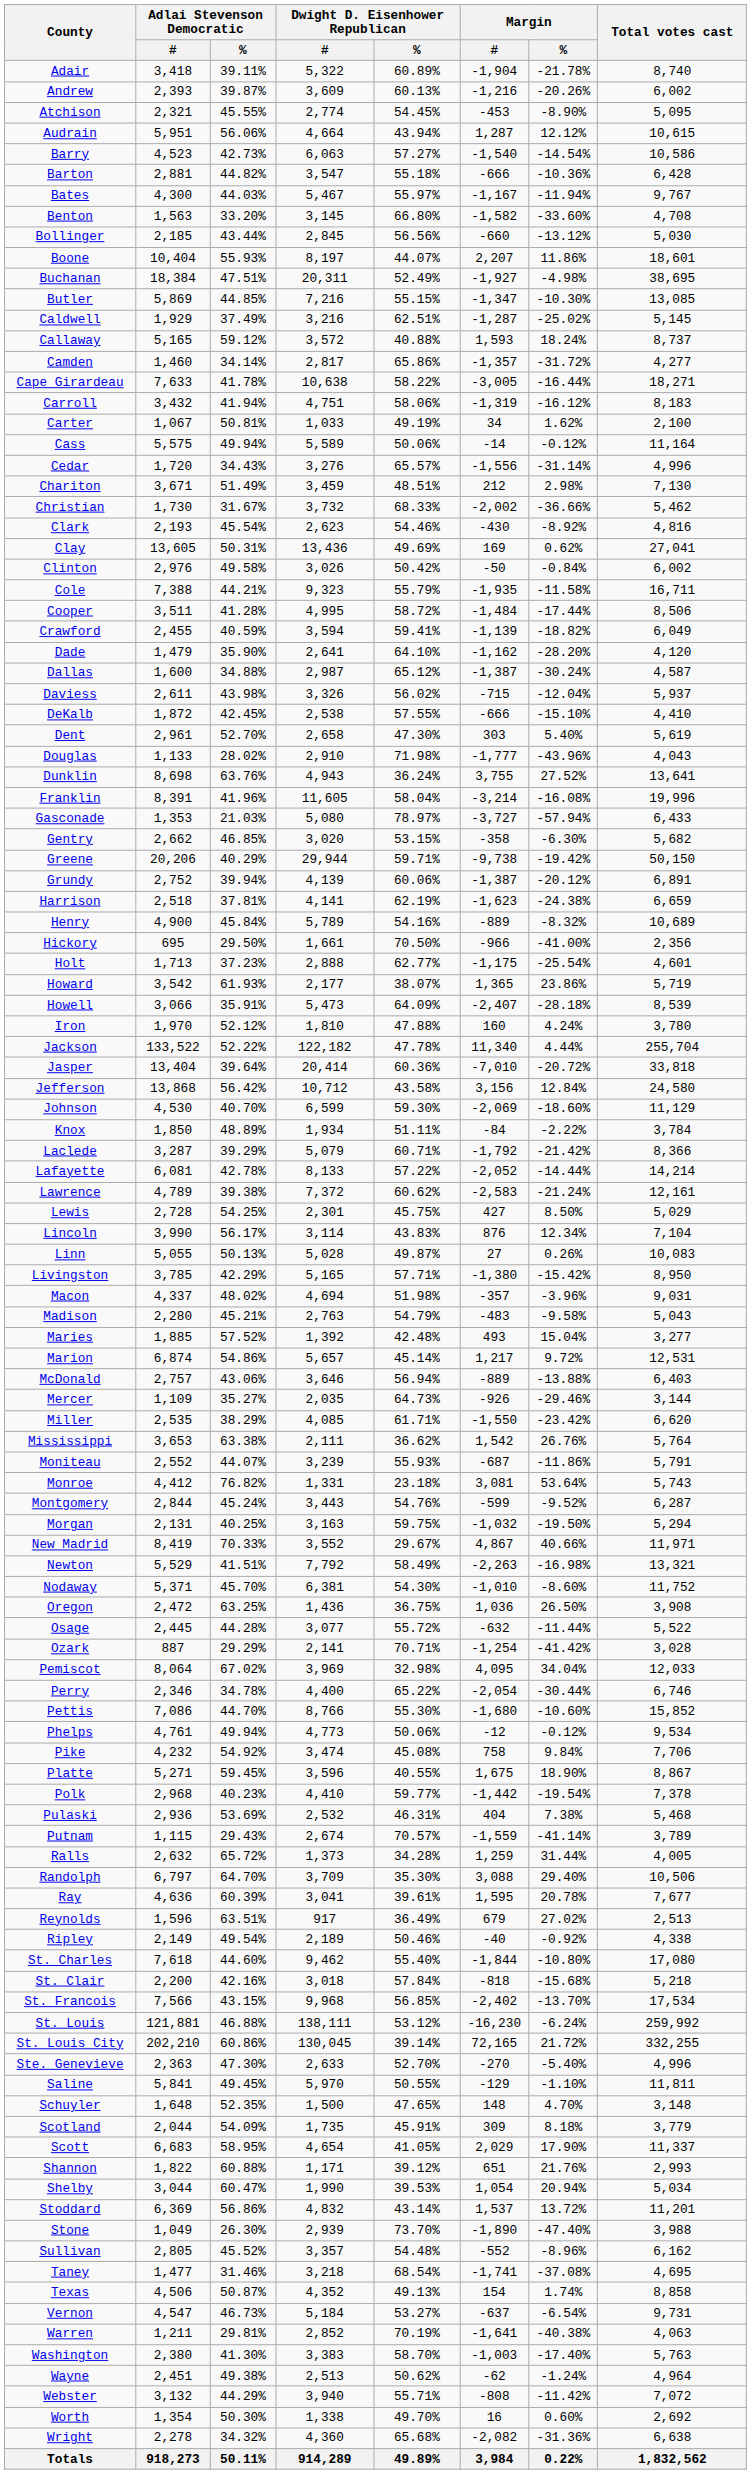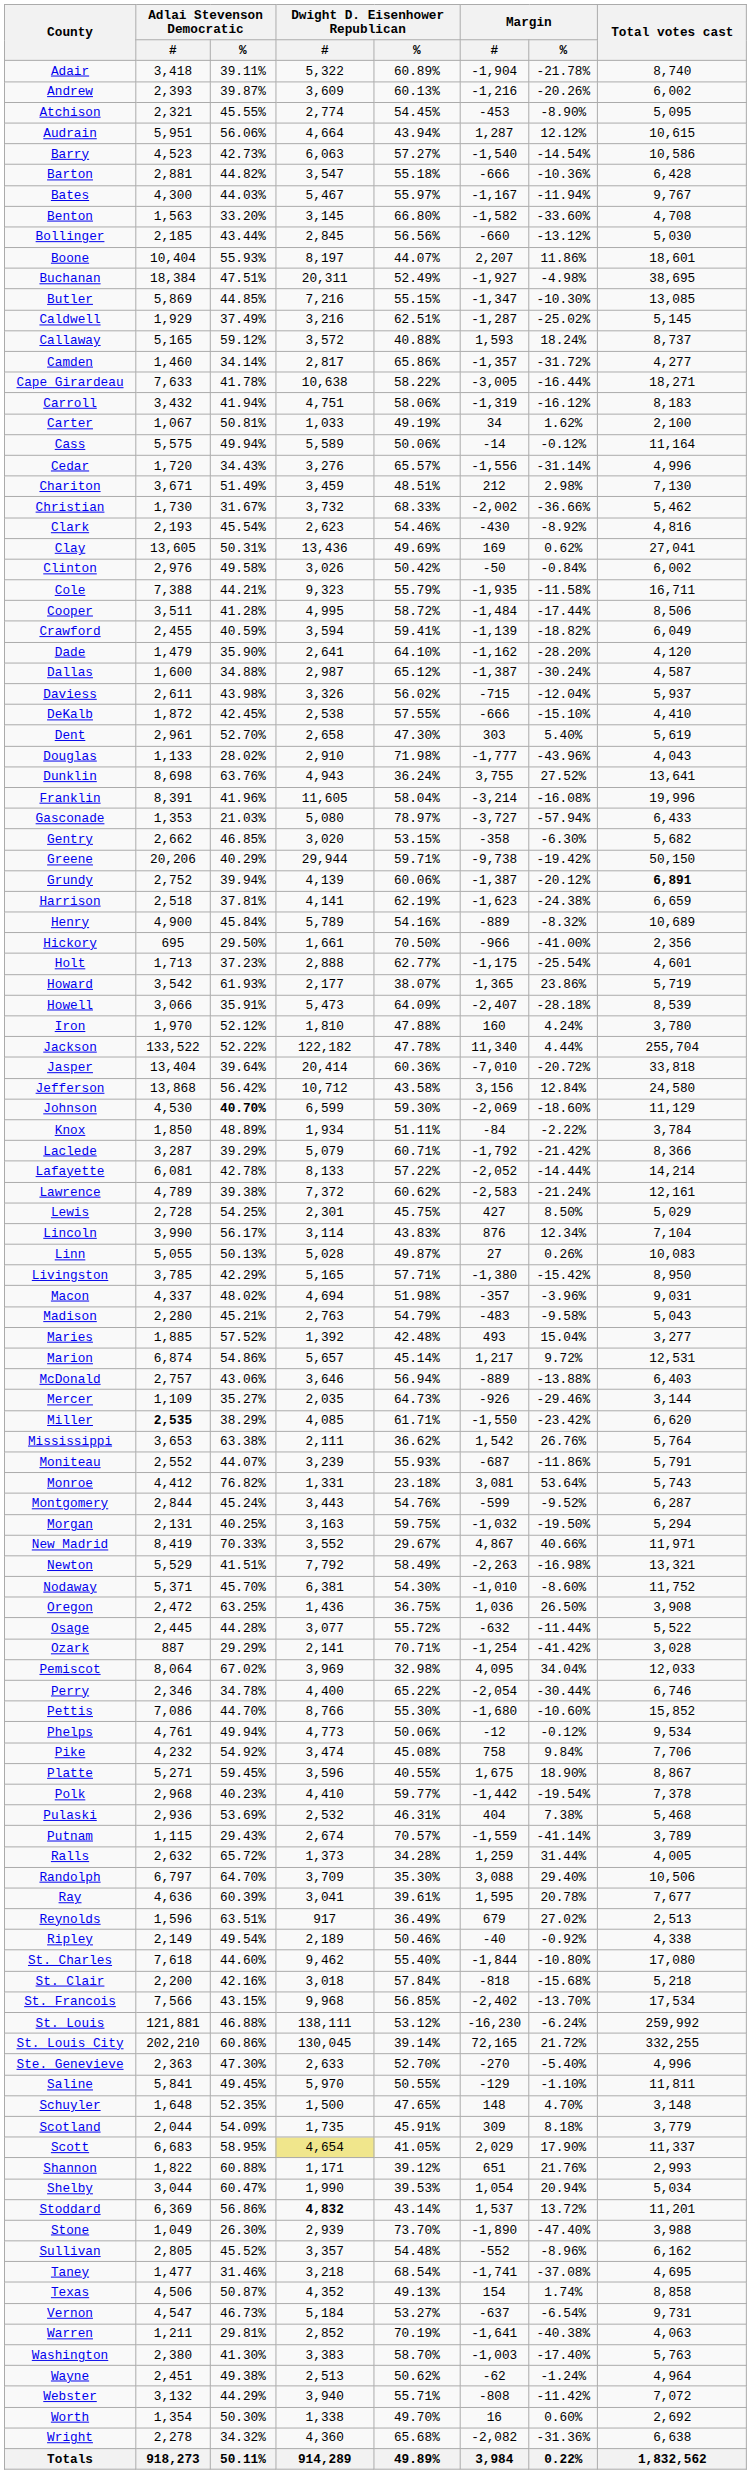Grundy | Total votes cast: normal -> bold
Johnson | Adlai Stevenson Democratic / %: normal -> bold
Miller | Adlai Stevenson Democratic / #: normal -> bold
Scott | Dwight D. Eisenhower Republican / #: no background -> khaki background
Stoddard | Dwight D. Eisenhower Republican / #: normal -> bold
